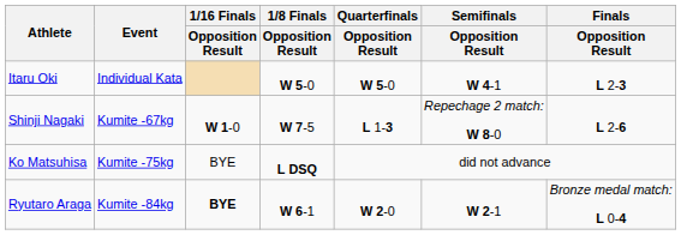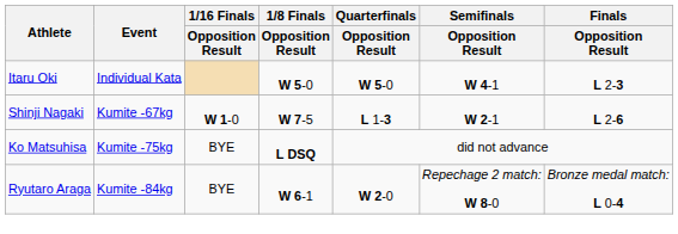Shinji Nagaki | Semifinals / Opposition Result: Repechage 2 match: W 8-0 -> W 2-1
Ryutaro Araga | 1/16 Finals / Opposition Result: bold -> normal
Ryutaro Araga | Semifinals / Opposition Result: W 2-1 -> Repechage 2 match: W 8-0
